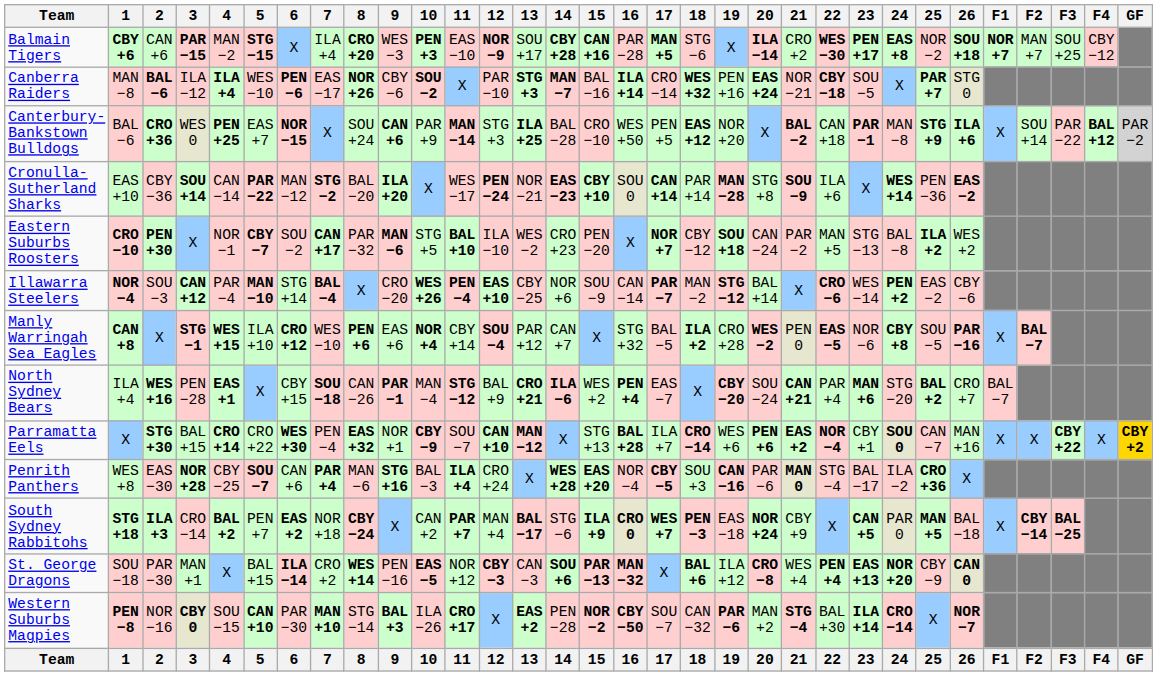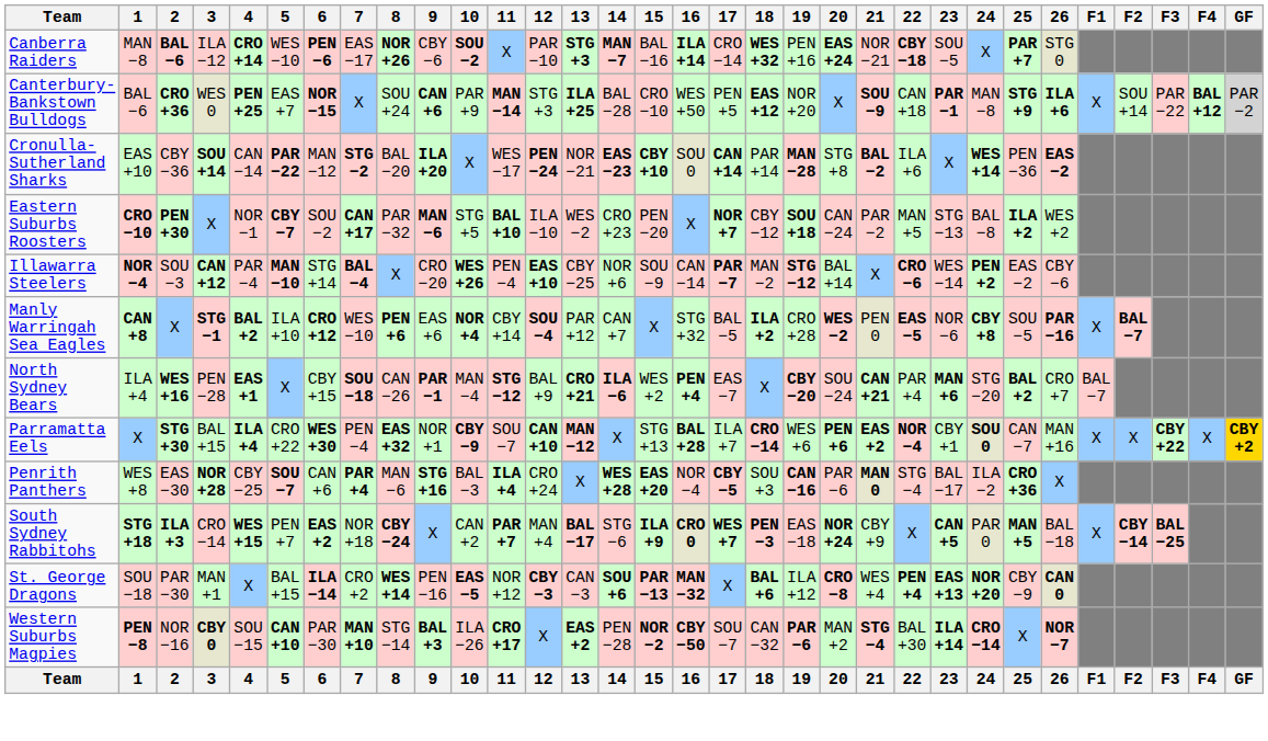- row: Balmain Tigers | CBY +6 | CAN +6 | PAR −15 | MAN −2 | STG −15 | X | ILA +4 | CRO +20 | WES −3 | PEN +3 | EAS −10 | NOR −9 | SOU +17 | CBY +28 | CAN +16 | PAR −28 | MAN +5 | STG −6 | X | ILA −14 | CRO +2 | WES −30 | PEN +17 | EAS +8 | NOR −2 | SOU +18 | NOR +7 | MAN +7 | SOU +25 | CBY −12
Canberra Raiders | 4: ILA +4 -> CRO +14
Canterbury-Bankstown Bulldogs | 21: BAL −2 -> SOU −9
Cronulla-Sutherland Sharks | 21: SOU −9 -> BAL −2
Illawarra Steelers | 11: bold -> normal
Manly Warringah Sea Eagles | 4: WES +15 -> BAL +2
Parramatta Eels | 4: CRO +14 -> ILA +4
South Sydney Rabbitohs | 4: BAL +2 -> WES +15
